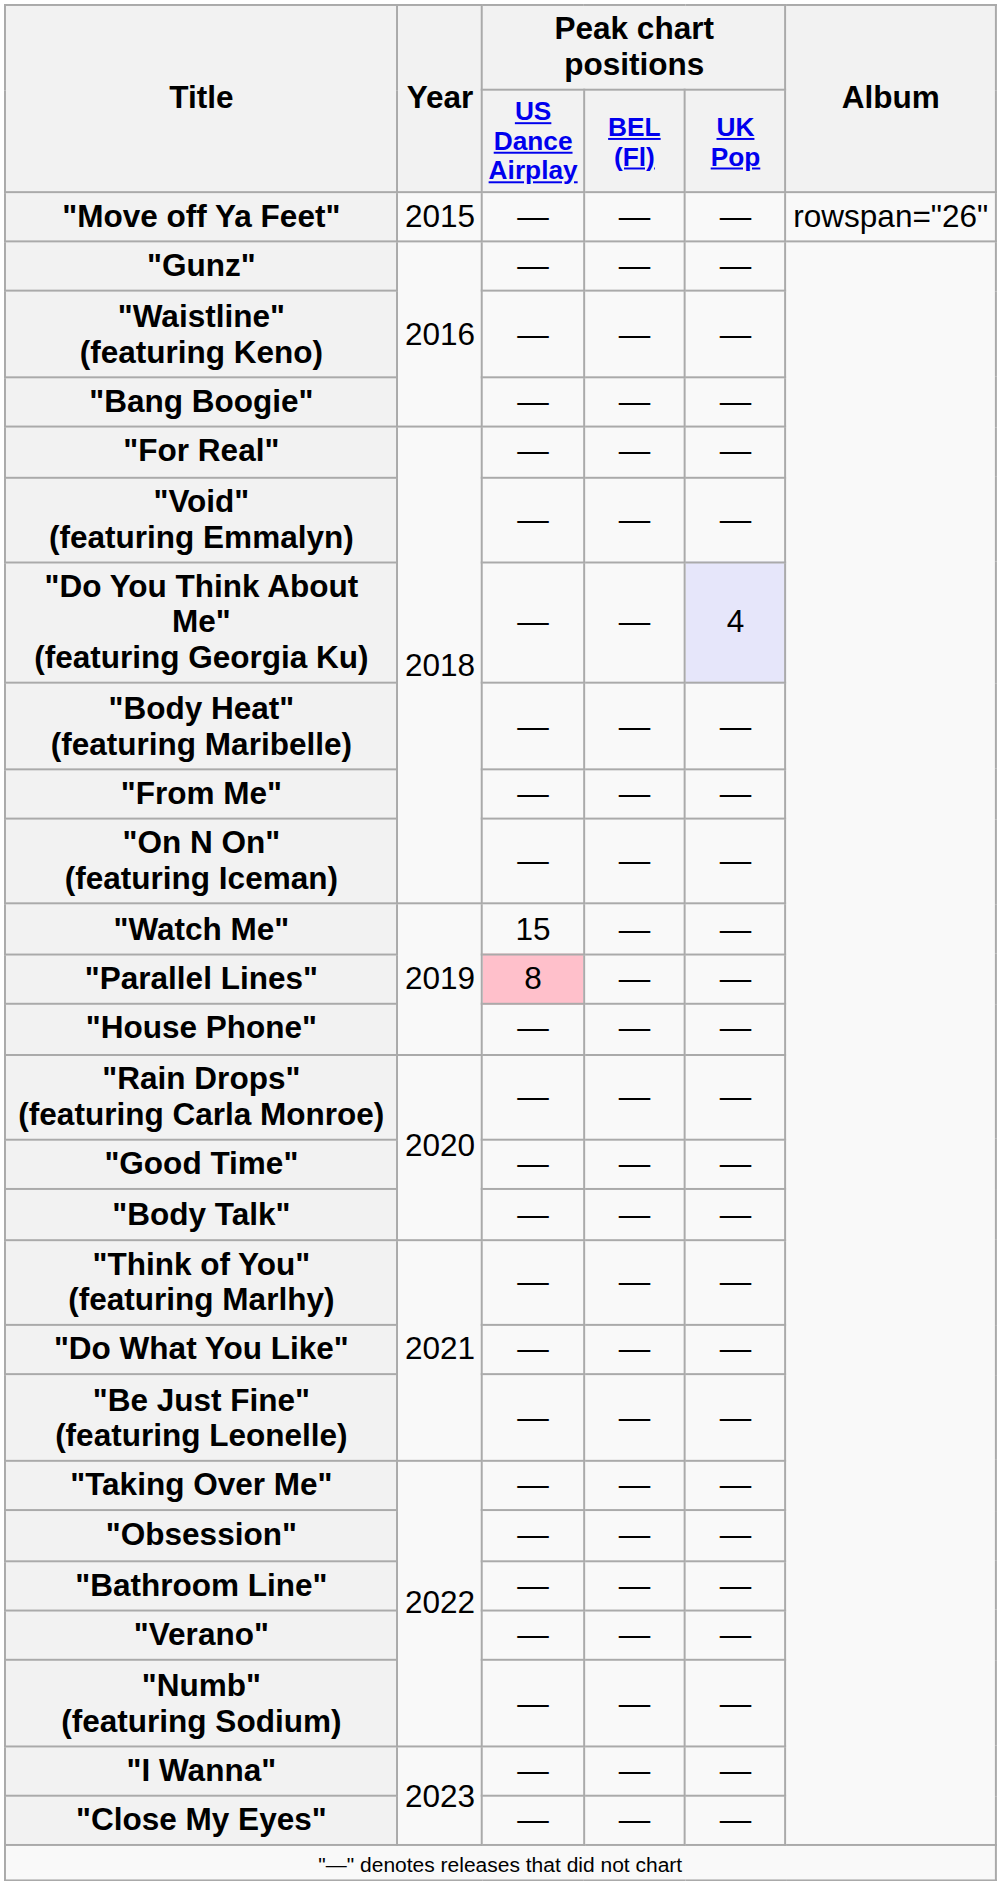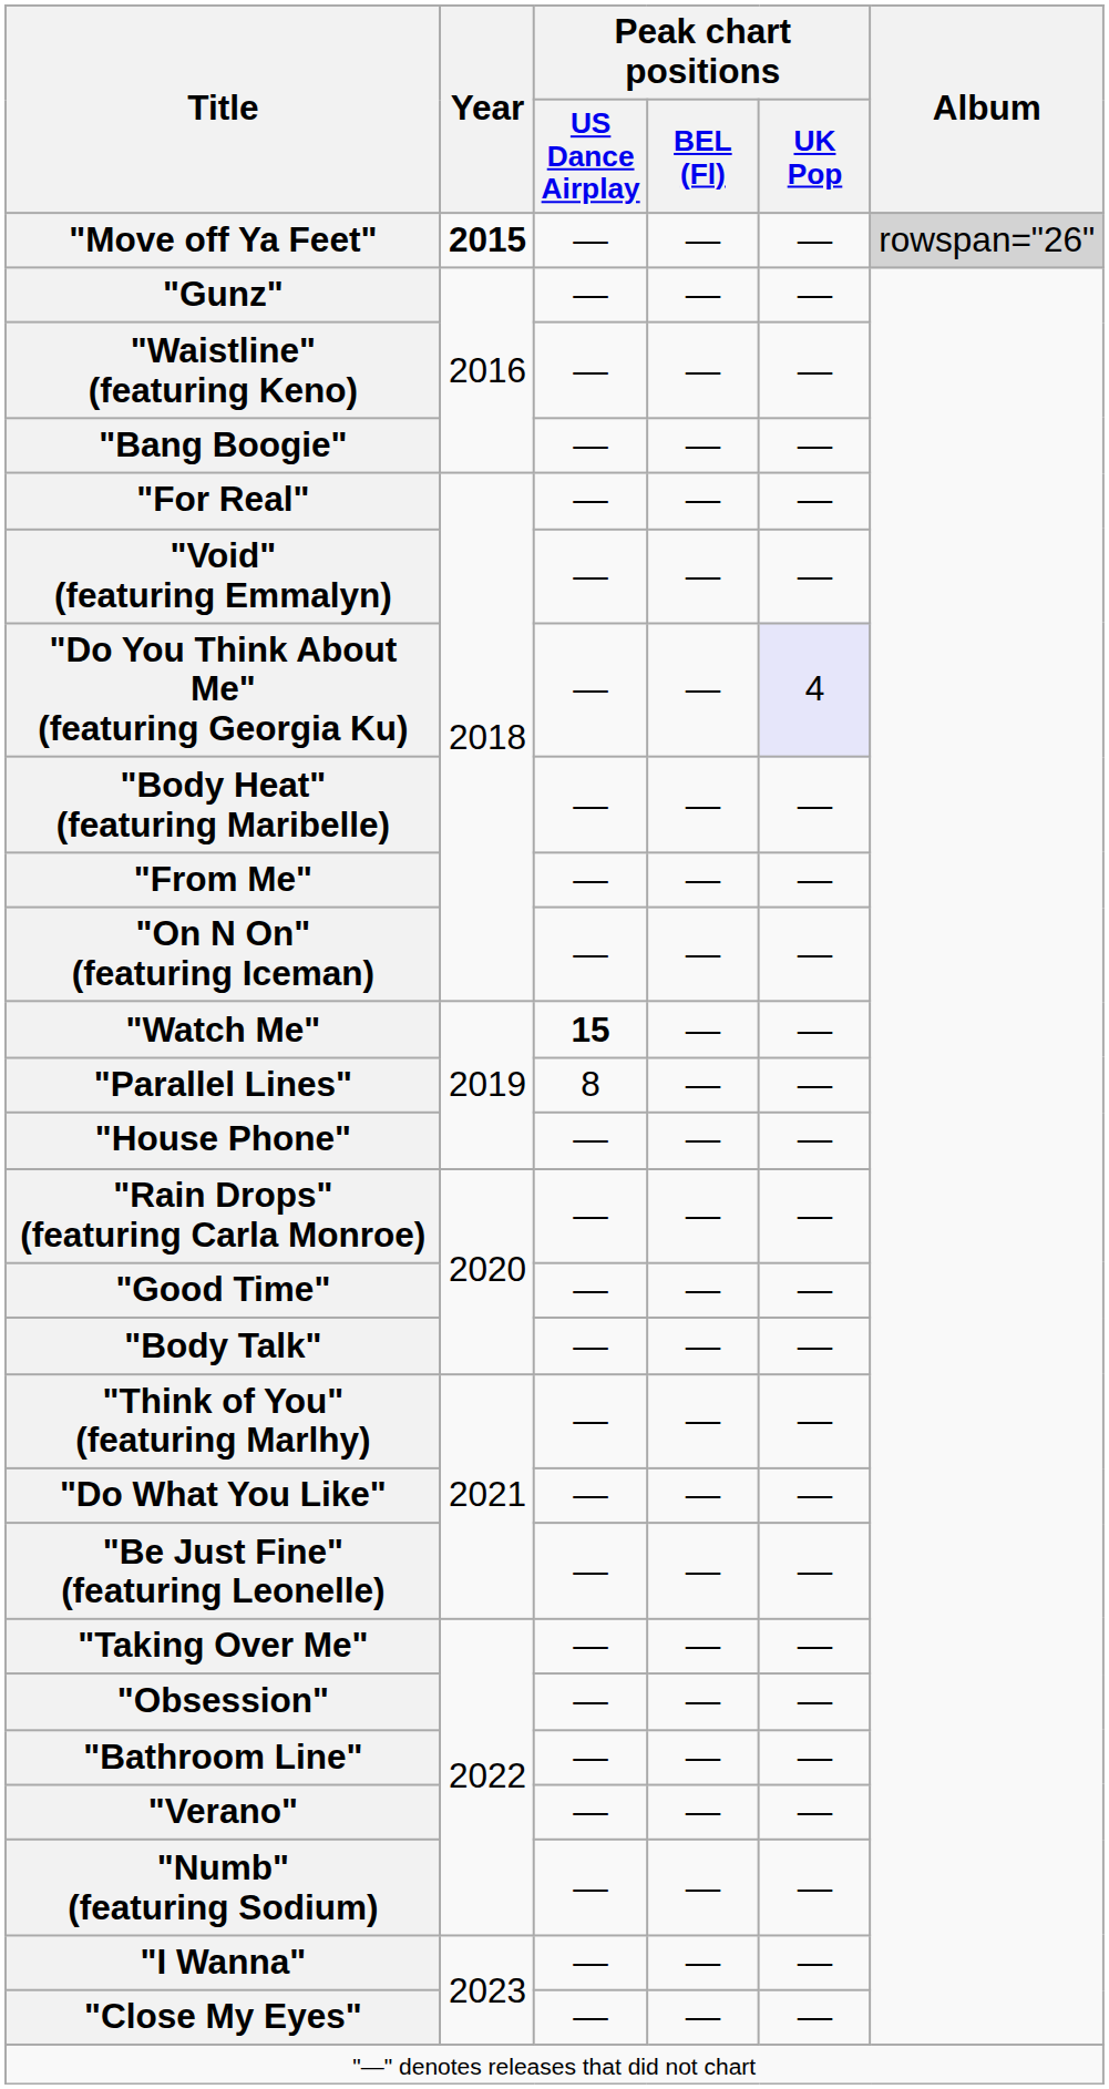"Move off Ya Feet" | Year: normal -> bold
"Move off Ya Feet" | Album: no background -> lightgrey background
"Watch Me" | Peak chart positions / US Dance Airplay: normal -> bold
"Parallel Lines" | Peak chart positions / US Dance Airplay: pink background -> no background
